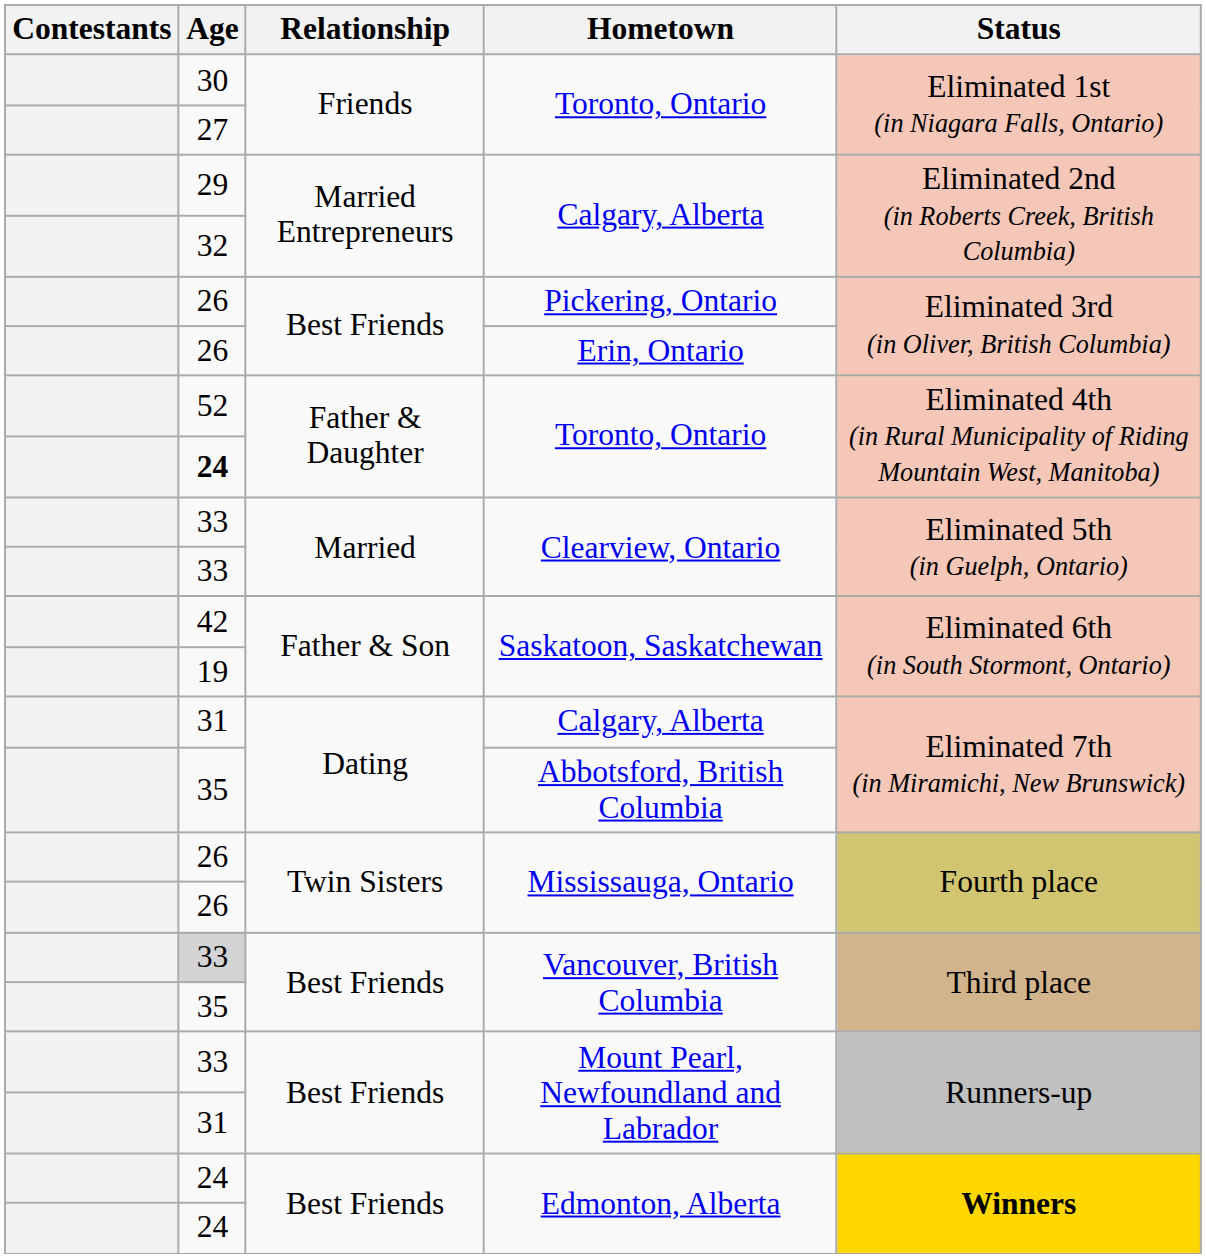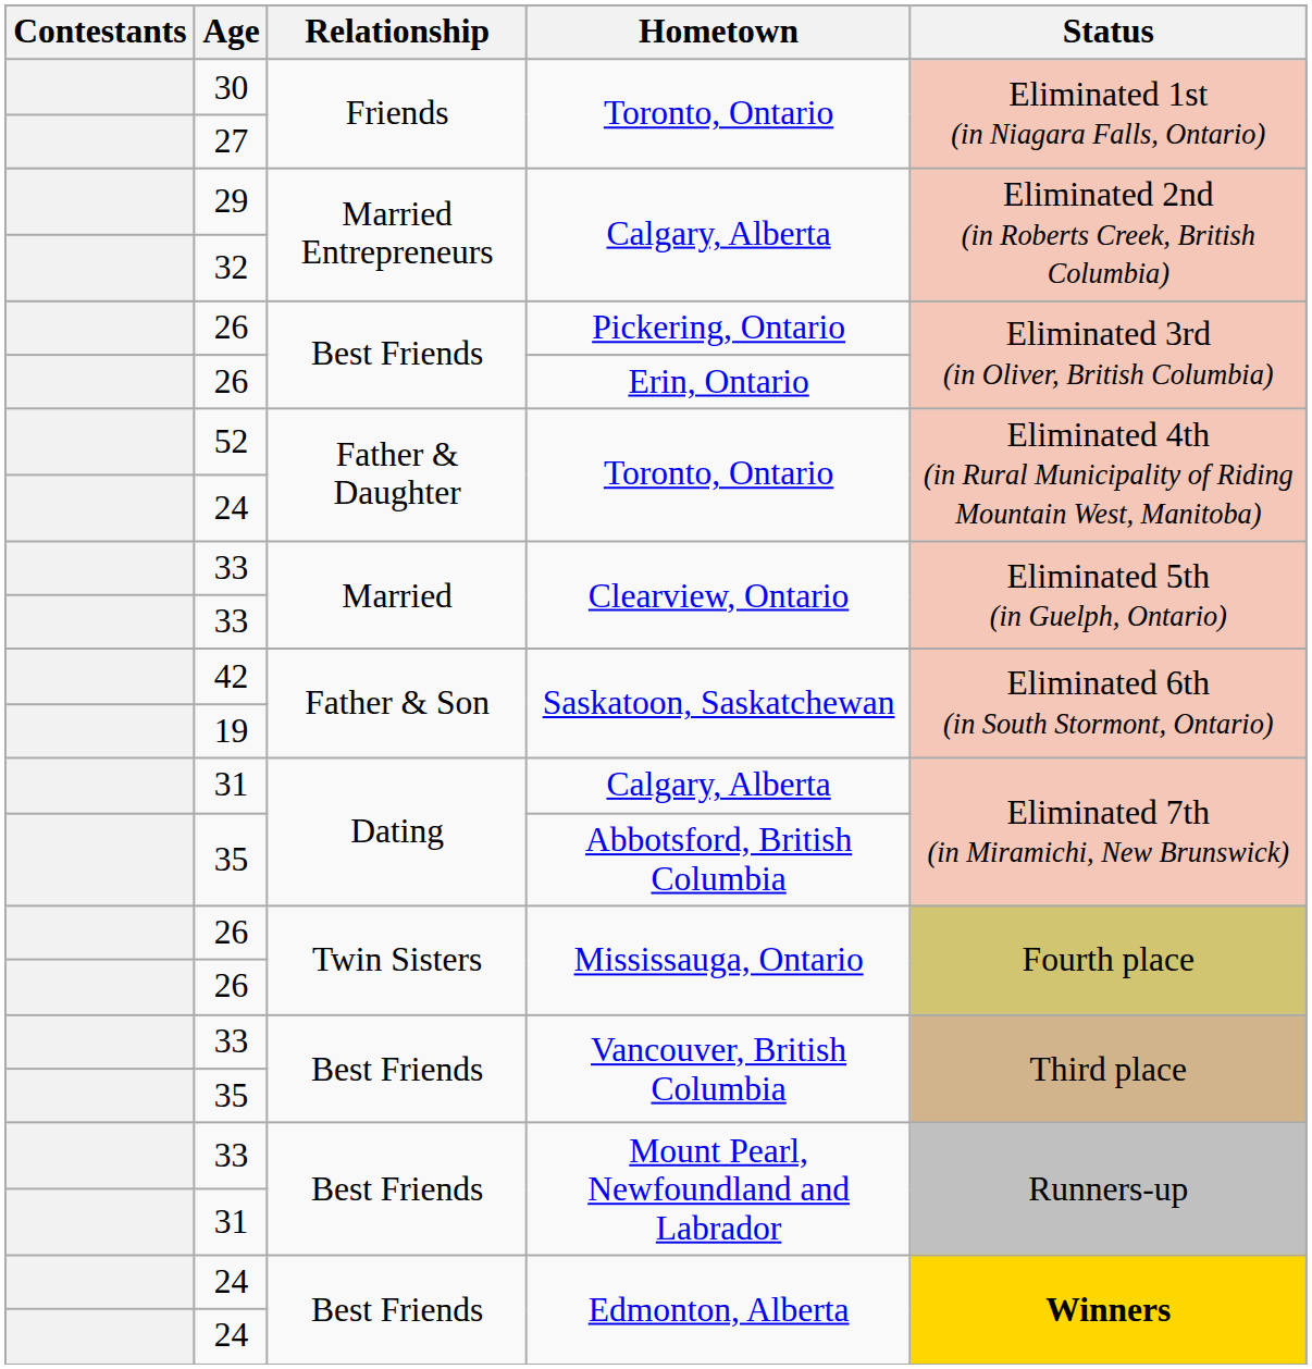24 / Toronto, Ontario | Age: bold -> normal
33 / Vancouver, British Columbia | Age: lightgrey background -> no background
